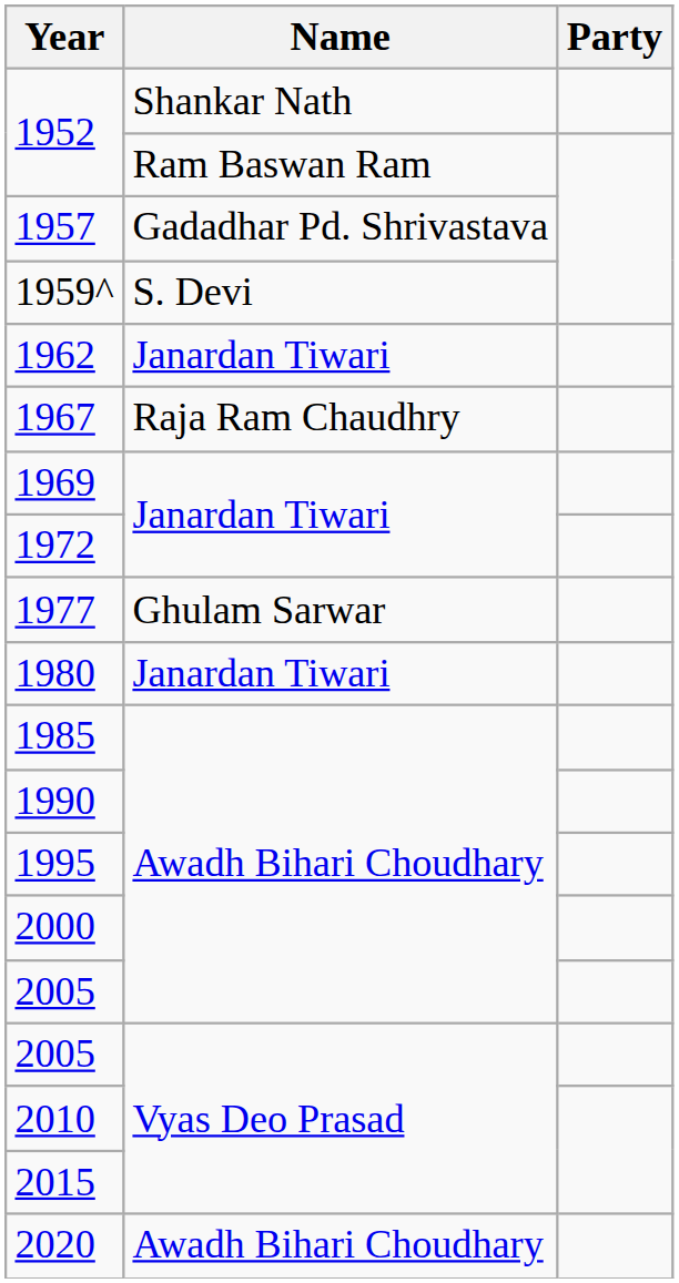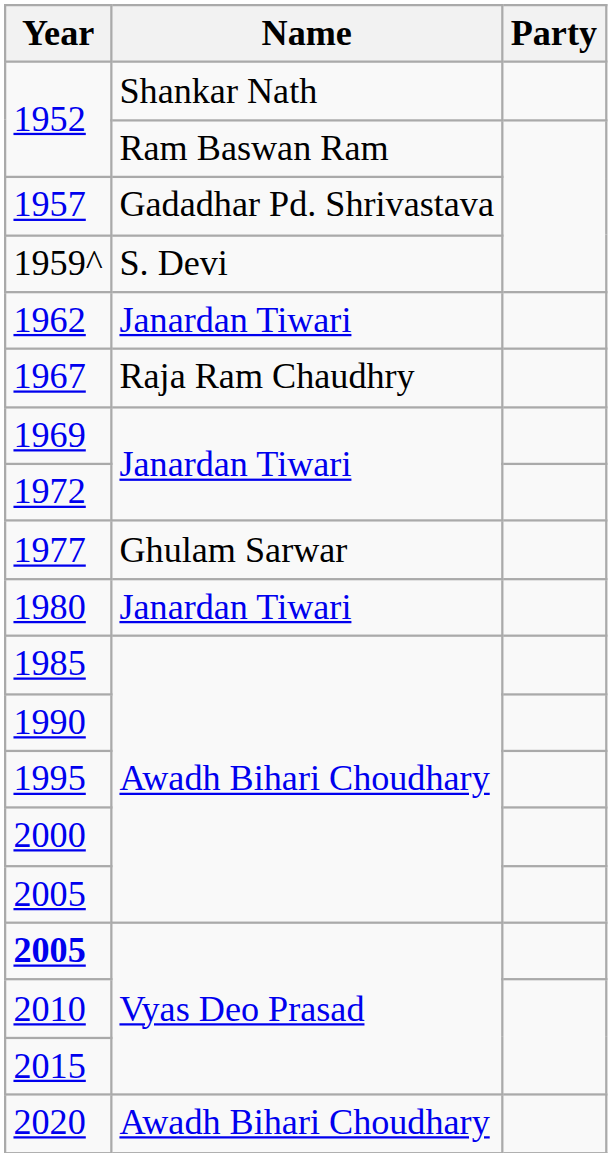2005 / Vyas Deo Prasad | Year: normal -> bold
